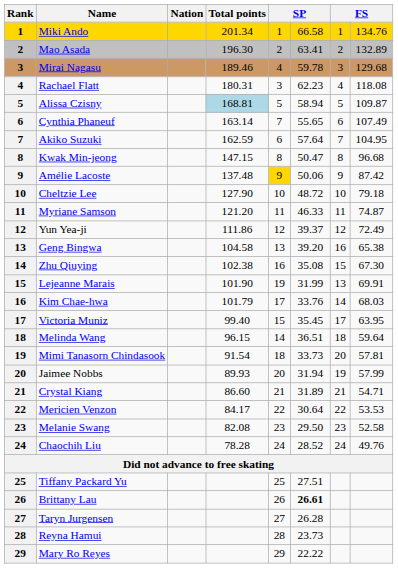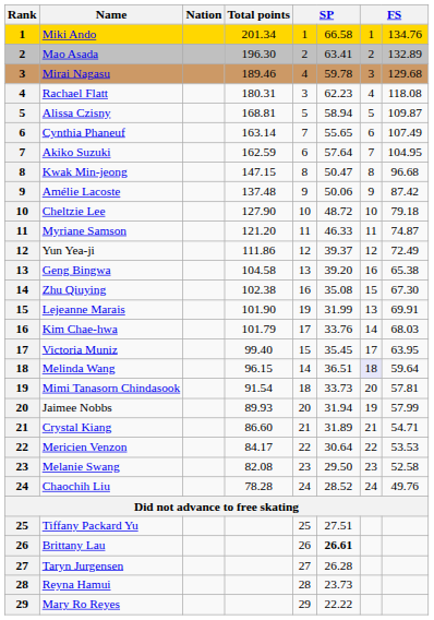Alissa Czisny | Total points: lightblue background -> no background
Amélie Lacoste | column 5: gold background -> no background
Melinda Wang | column 7: no background -> lavender background
